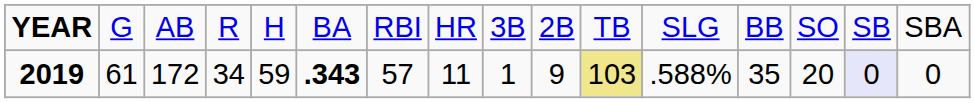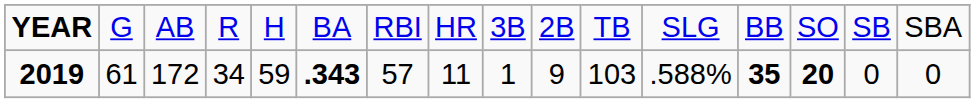2019 | column 11: khaki background -> no background
2019 | column 13: normal -> bold
2019 | column 14: normal -> bold
2019 | column 15: lavender background -> no background
